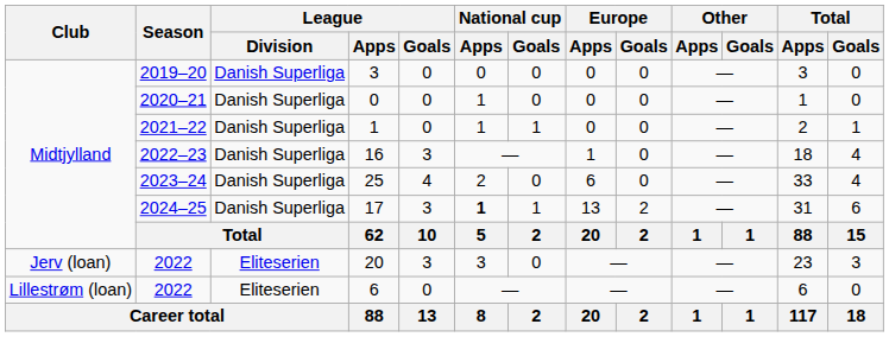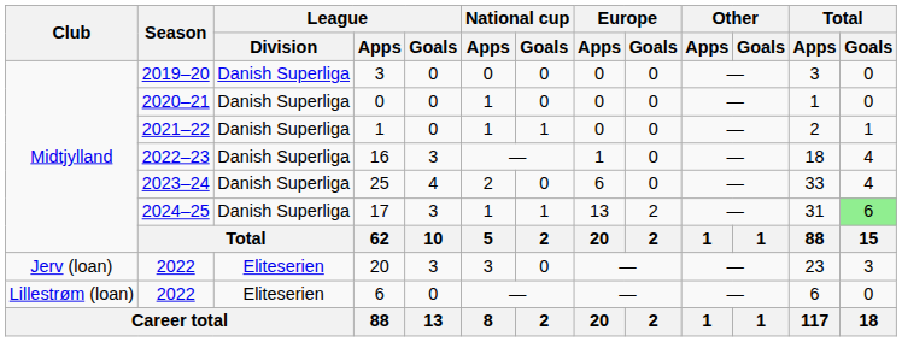17 | National cup / Apps: bold -> normal
17 | Total / Goals: no background -> lightgreen background
